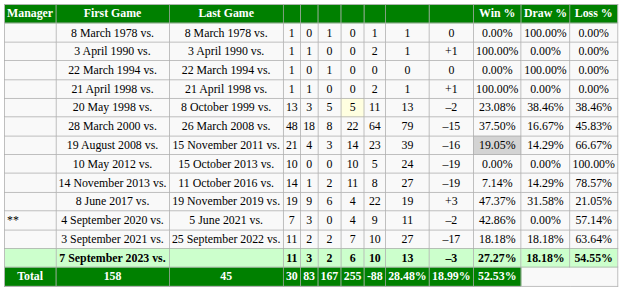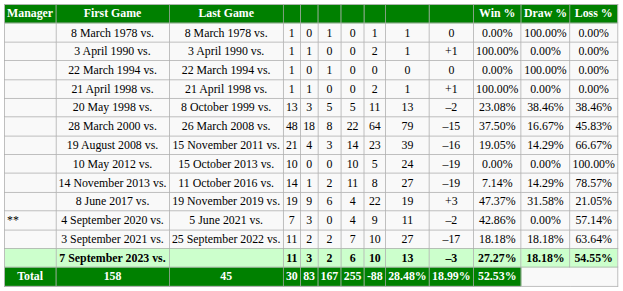20 May 1998 vs. | column 7: lightyellow background -> no background
19 August 2008 vs. | Win %: lightgrey background -> no background
